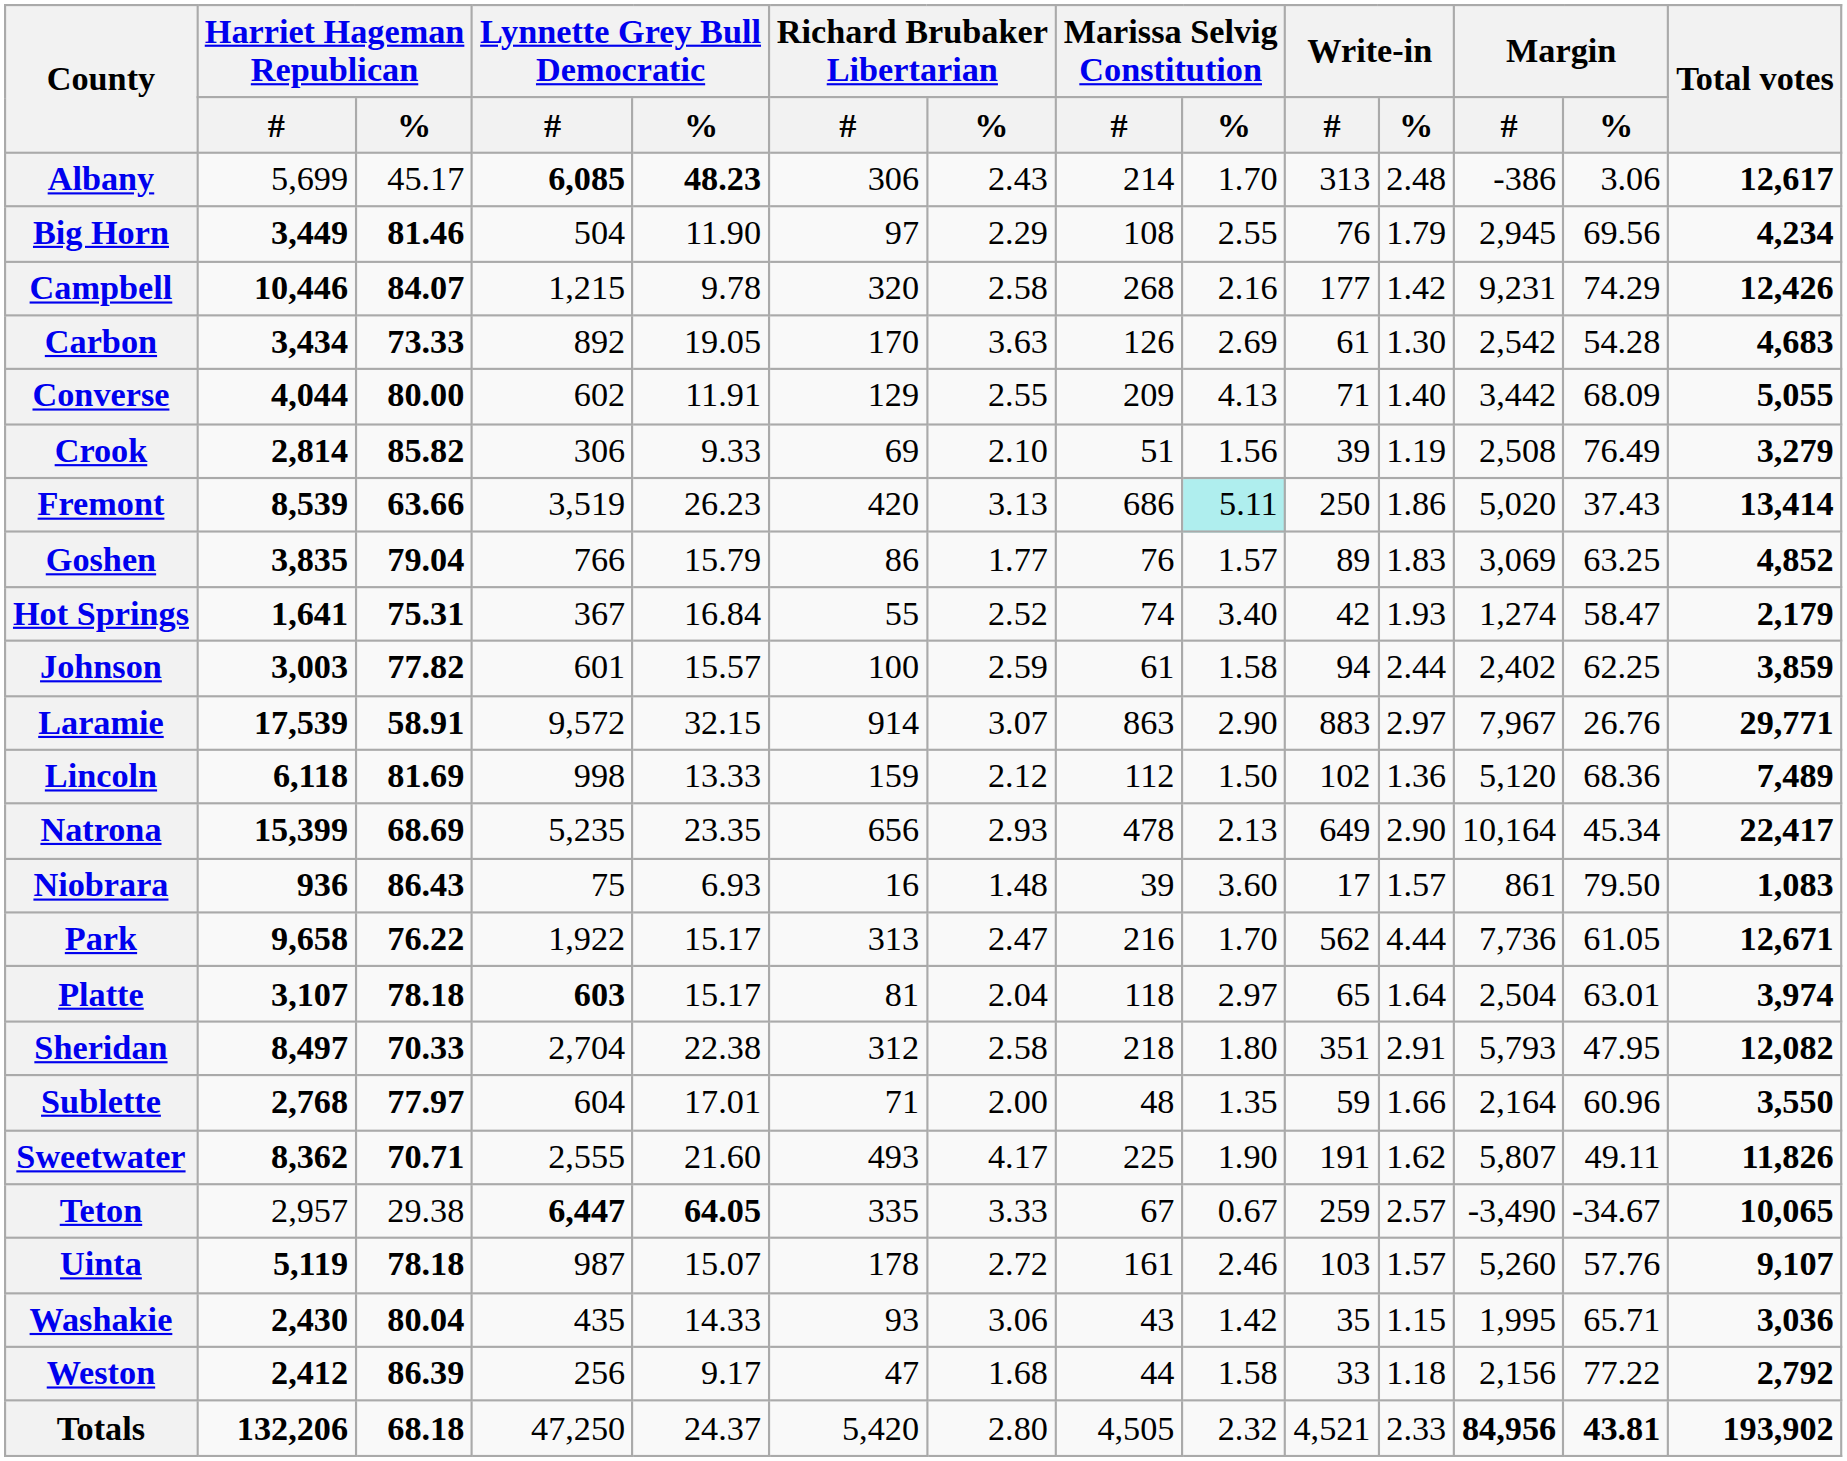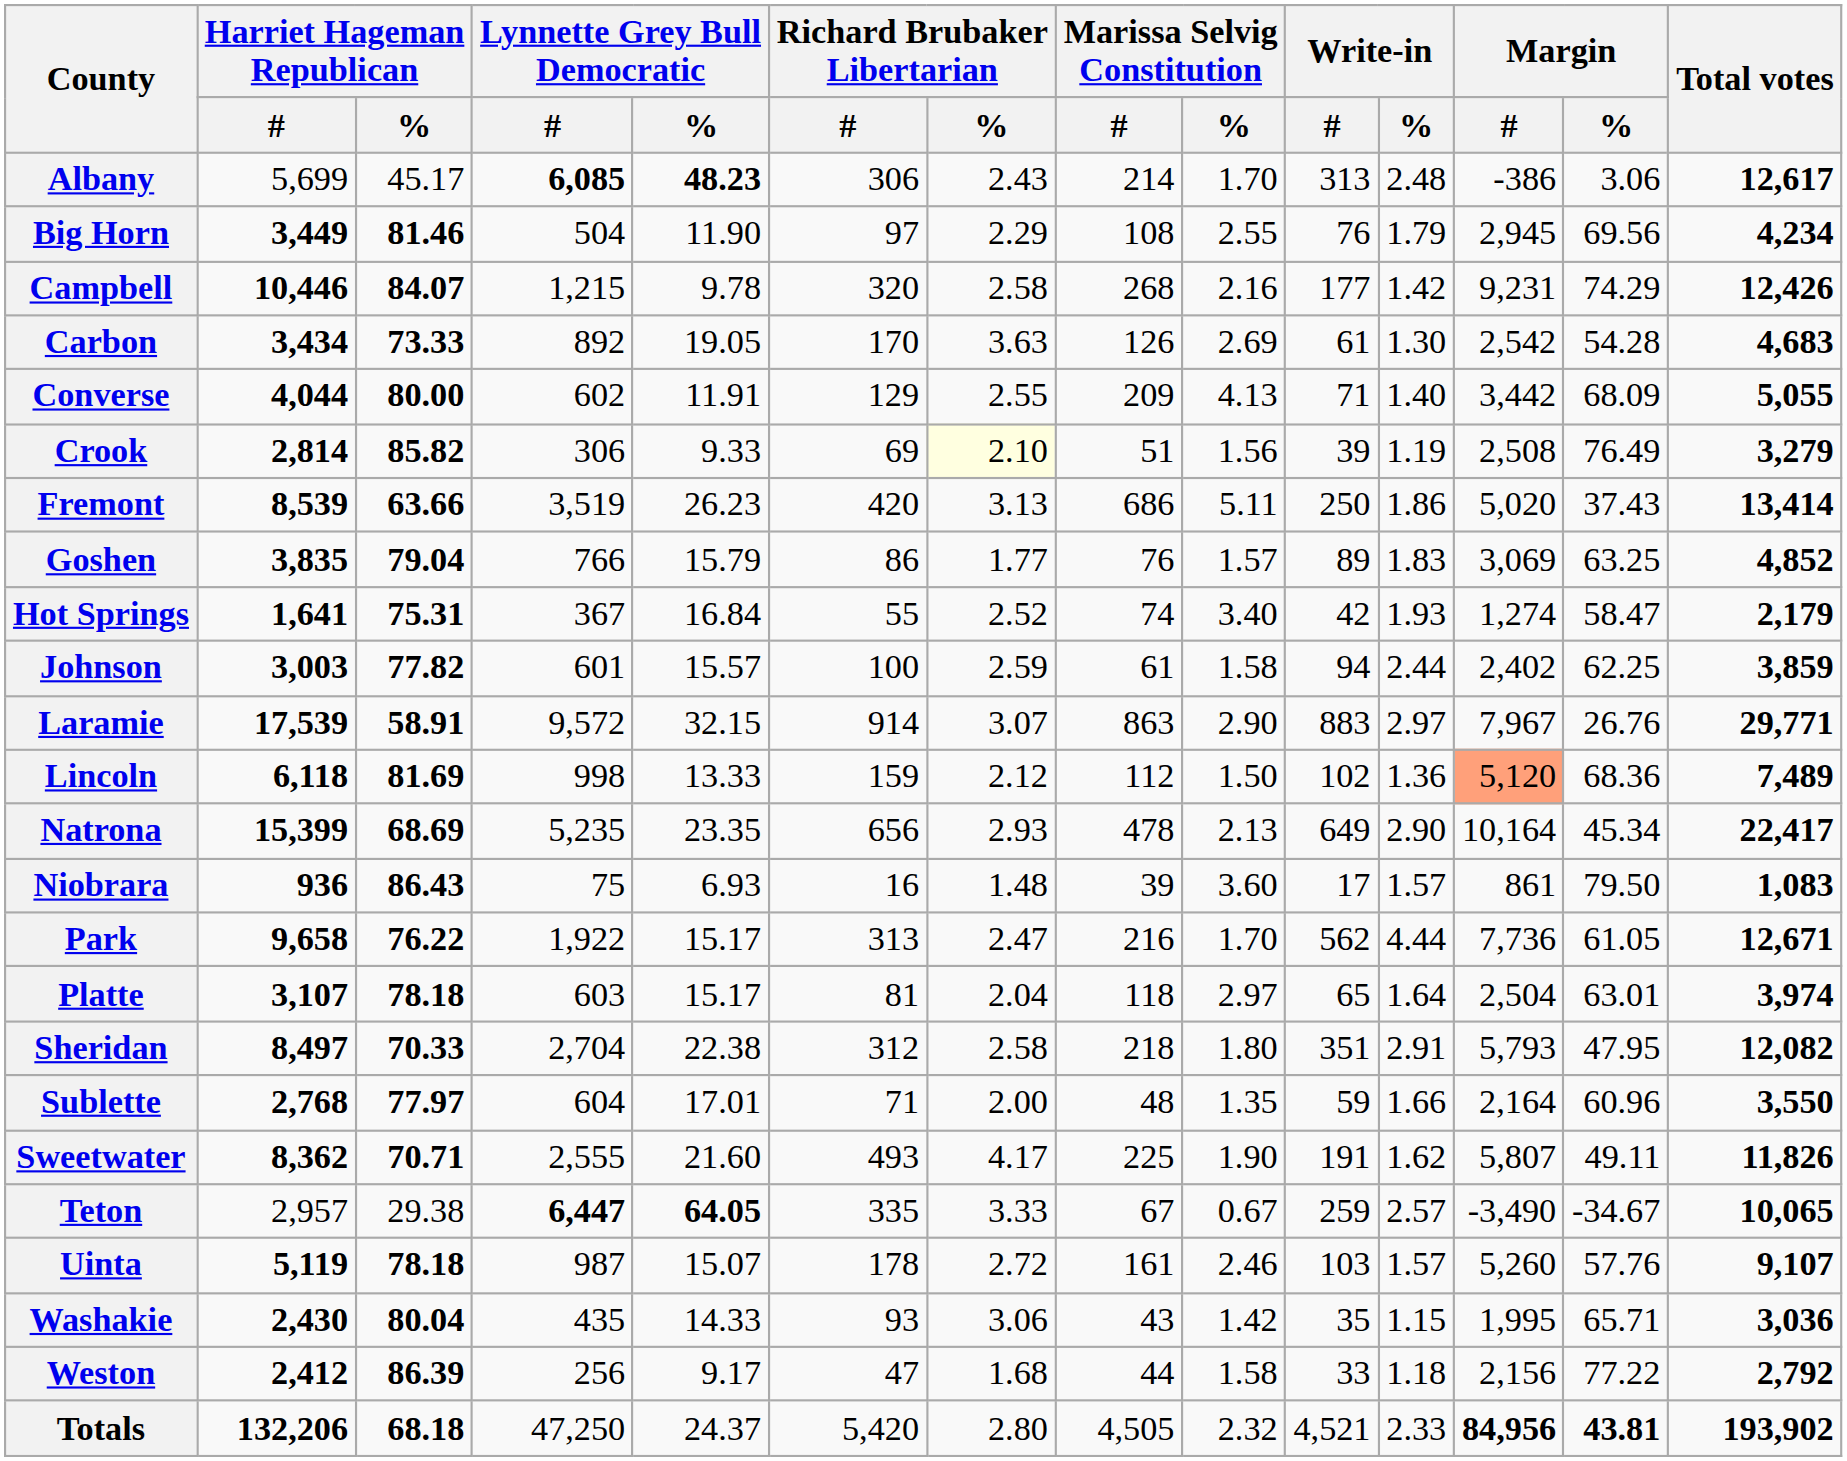Crook | Richard Brubaker Libertarian / %: no background -> lightyellow background
Fremont | Marissa Selvig Constitution / %: paleturquoise background -> no background
Lincoln | Margin / #: no background -> lightsalmon background
Platte | Lynnette Grey Bull Democratic / #: bold -> normal
